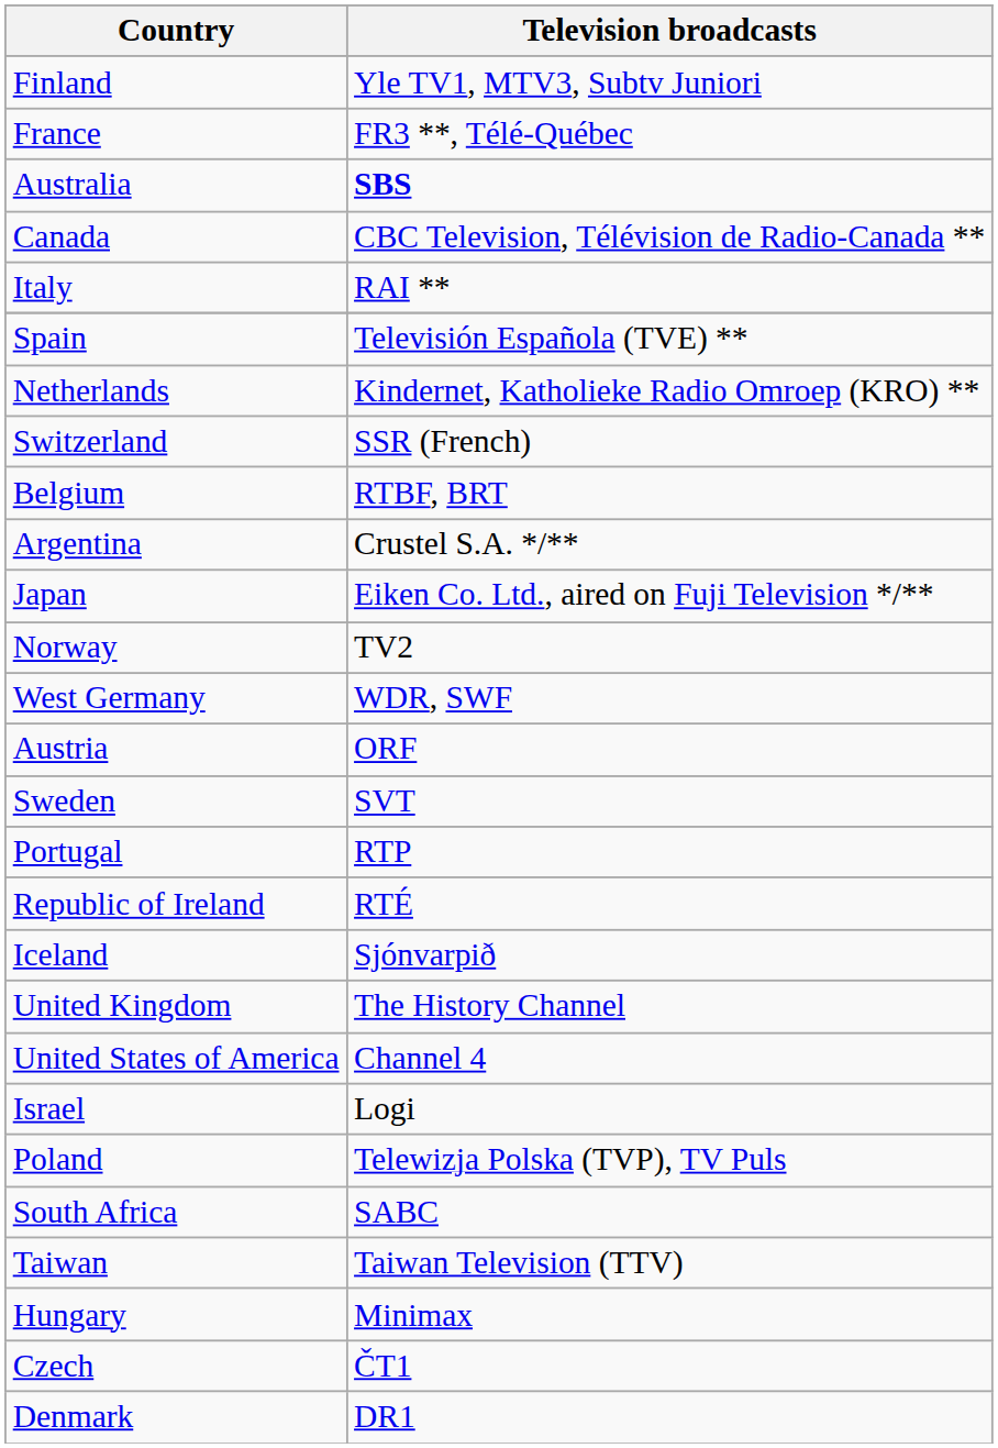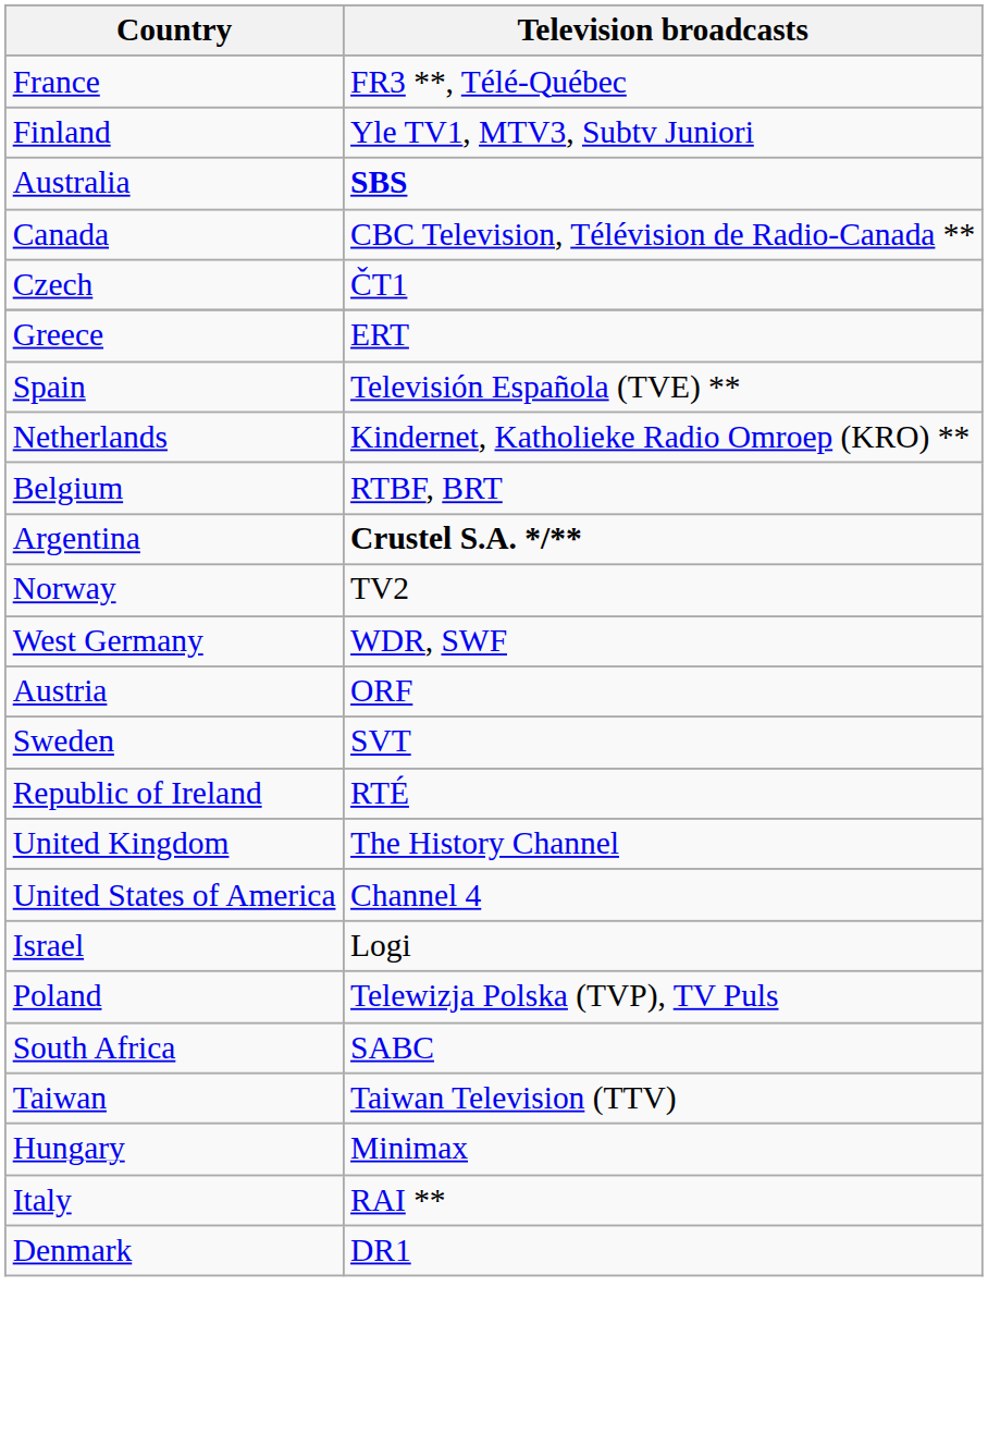rows swapped: France <-> Finland
rows swapped: Italy <-> Czech
+ row: Greece | ERT
- row: Switzerland | SSR (French)
Argentina | Television broadcasts: normal -> bold
- row: Japan | Eiken Co. Ltd., aired on Fuji Television */**
- row: Portugal | RTP
- row: Iceland | Sjónvarpið
